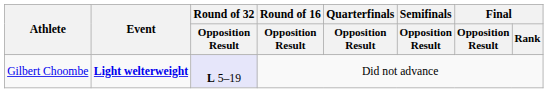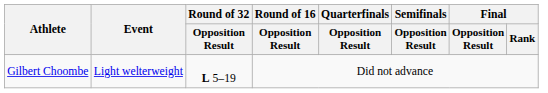Gilbert Choombe | Event: bold -> normal
Gilbert Choombe | Round of 32 / Opposition Result: lavender background -> no background
